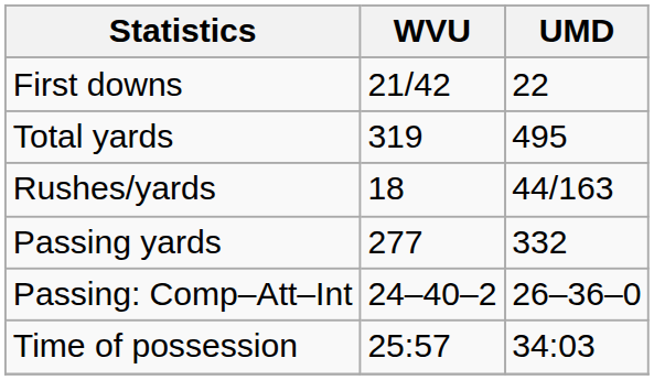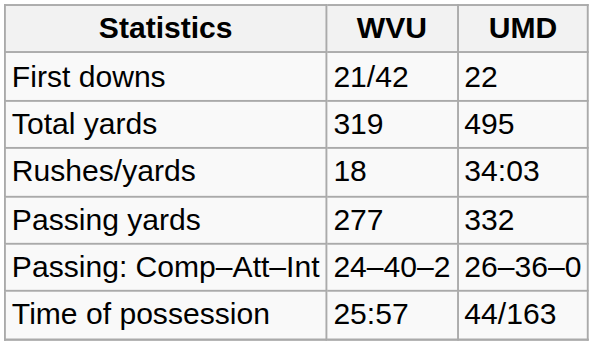Rushes/yards | UMD: 44/163 -> 34:03
Time of possession | UMD: 34:03 -> 44/163
